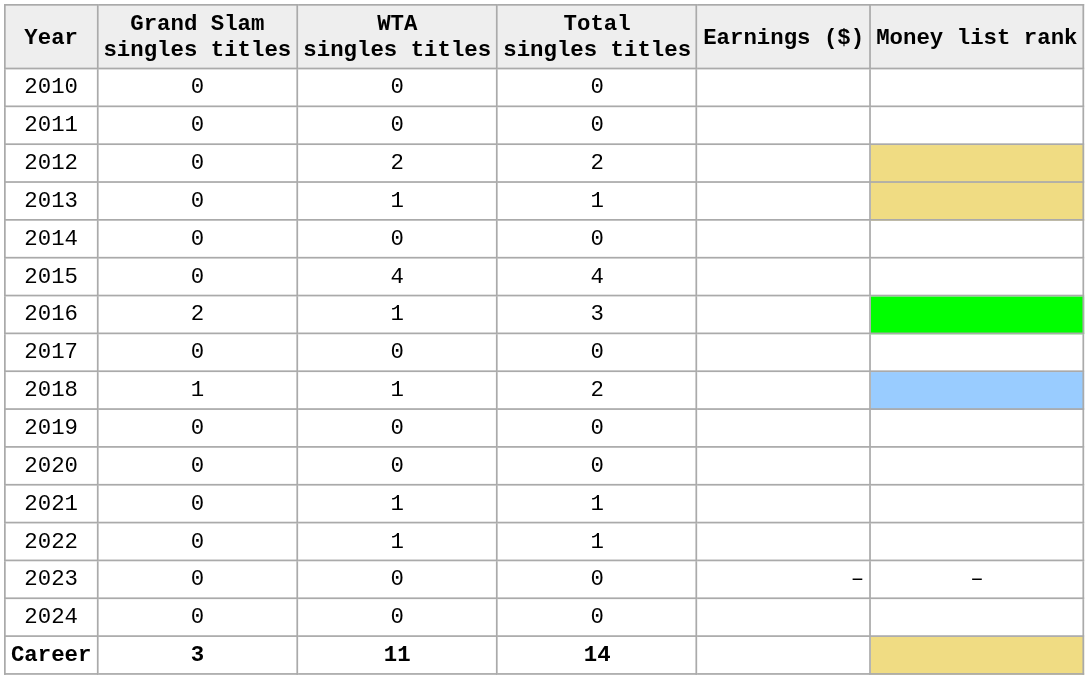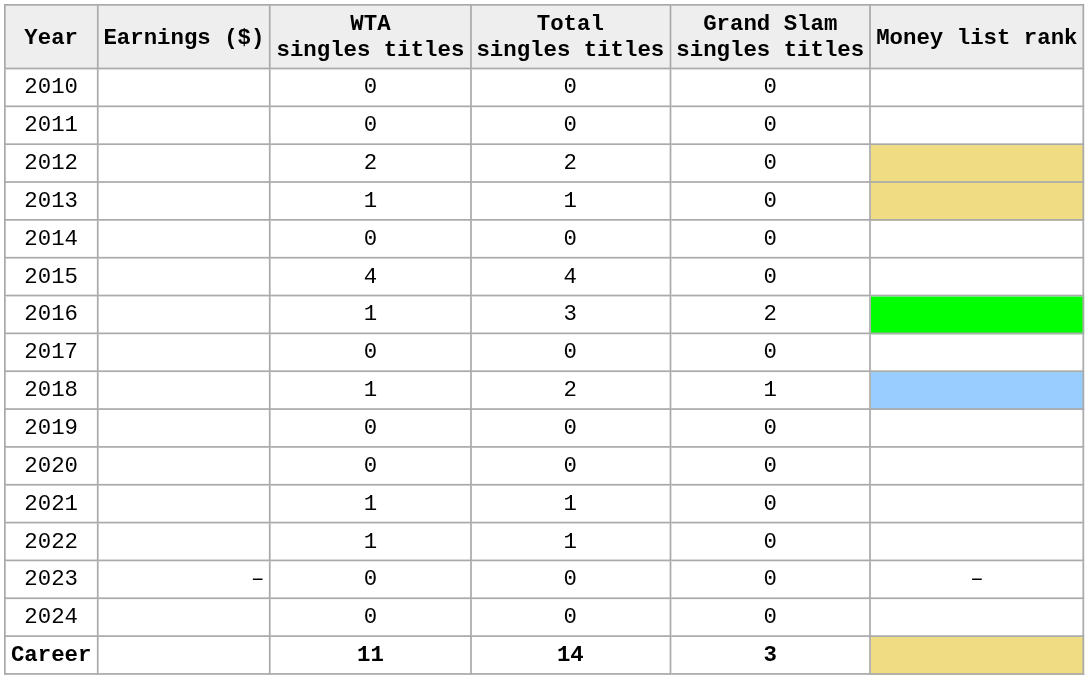columns swapped: Grand Slam singles titles <-> Earnings ($)
